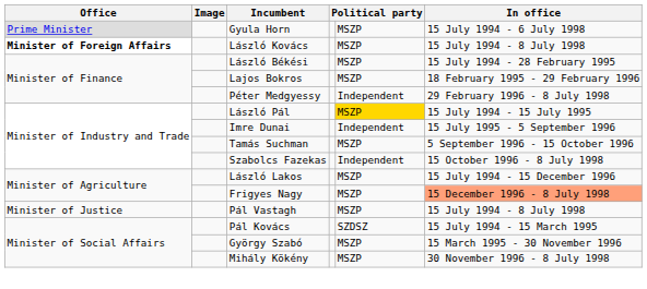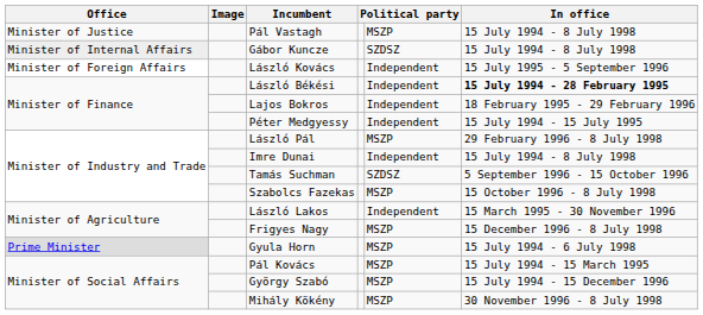rows swapped: Gyula Horn <-> Pál Vastagh
+ row: Minister of Internal Affairs | Gábor Kuncze | SZDSZ | 15 July 1994 - 8 July 1998
László Kovács | Office: bold -> normal
László Kovács | column 5: MSZP -> Independent
László Kovács | In office: 15 July 1994 - 8 July 1998 -> 15 July 1995 - 5 September 1996
László Békési | column 5: MSZP -> Independent
László Békési | In office: normal -> bold
Lajos Bokros | column 5: MSZP -> Independent
Péter Medgyessy | In office: 29 February 1996 - 8 July 1998 -> 15 July 1994 - 15 July 1995
László Pál | column 5: gold background -> no background
László Pál | In office: 15 July 1994 - 15 July 1995 -> 29 February 1996 - 8 July 1998
Imre Dunai | In office: 15 July 1995 - 5 September 1996 -> 15 July 1994 - 8 July 1998
Tamás Suchman | column 5: MSZP -> SZDSZ
Szabolcs Fazekas | column 5: Independent -> MSZP
László Lakos | column 5: MSZP -> Independent
László Lakos | In office: 15 July 1994 - 15 December 1996 -> 15 March 1995 - 30 November 1996
Frigyes Nagy | In office: lightsalmon background -> no background
Pál Kovács | column 5: SZDSZ -> MSZP
György Szabó | In office: 15 March 1995 - 30 November 1996 -> 15 July 1994 - 15 December 1996
